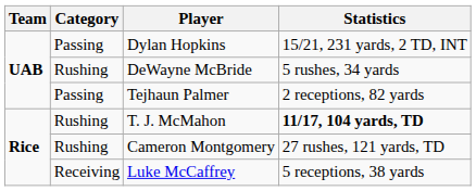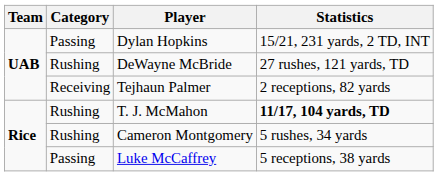DeWayne McBride | Statistics: 5 rushes, 34 yards -> 27 rushes, 121 yards, TD
Tejhaun Palmer | Category: Passing -> Receiving
Cameron Montgomery | Statistics: 27 rushes, 121 yards, TD -> 5 rushes, 34 yards
Luke McCaffrey | Category: Receiving -> Passing
